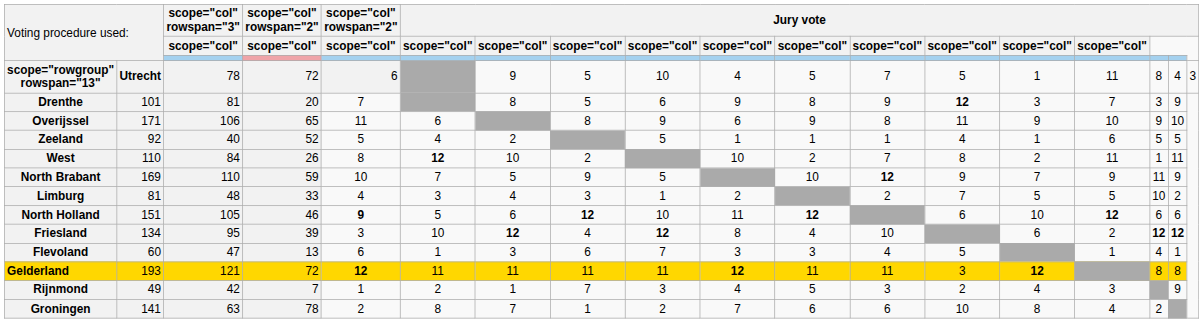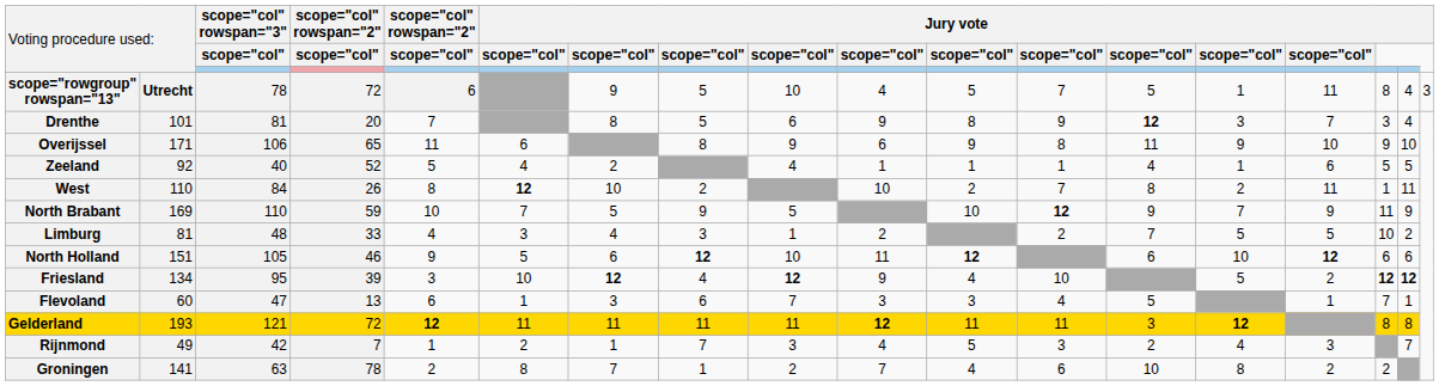Drenthe | column 17: 9 -> 4
Zeeland | column 9: 5 -> 4
North Holland | column 5: bold -> normal
Friesland | column 10: 8 -> 9
Friesland | column 14: 6 -> 5
Flevoland | column 16: 4 -> 7
Rijnmond | column 17: 9 -> 7
Groningen | column 11: 6 -> 4
Groningen | column 15: 4 -> 2
